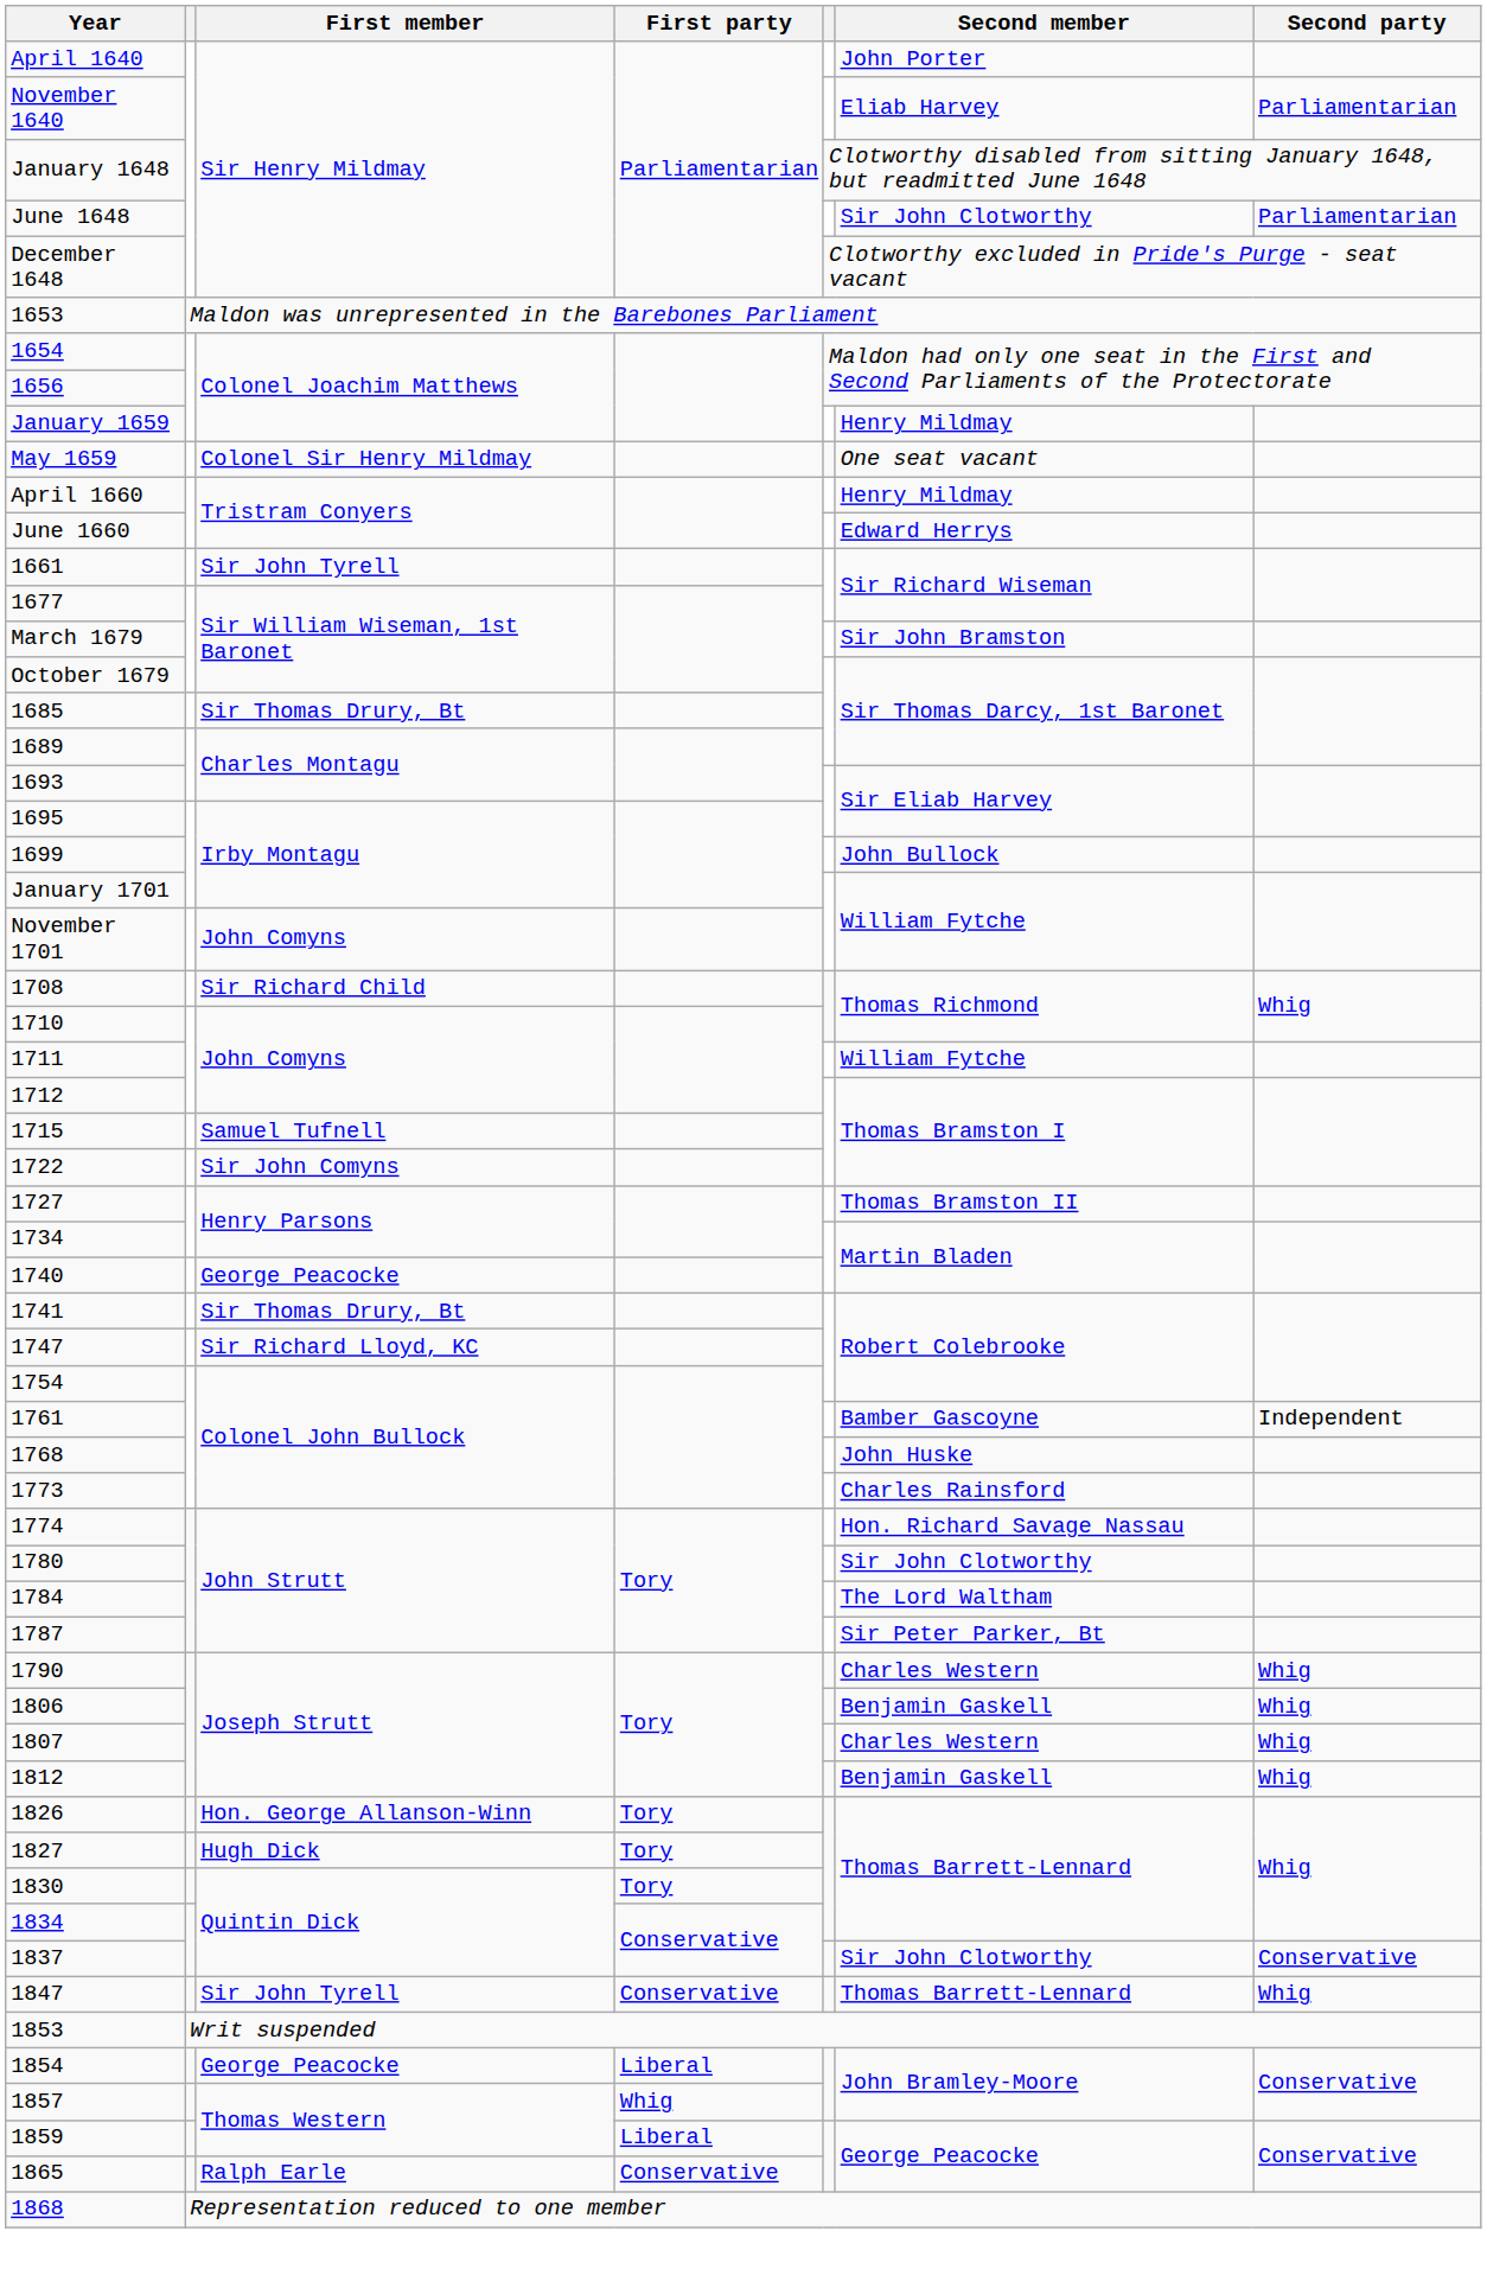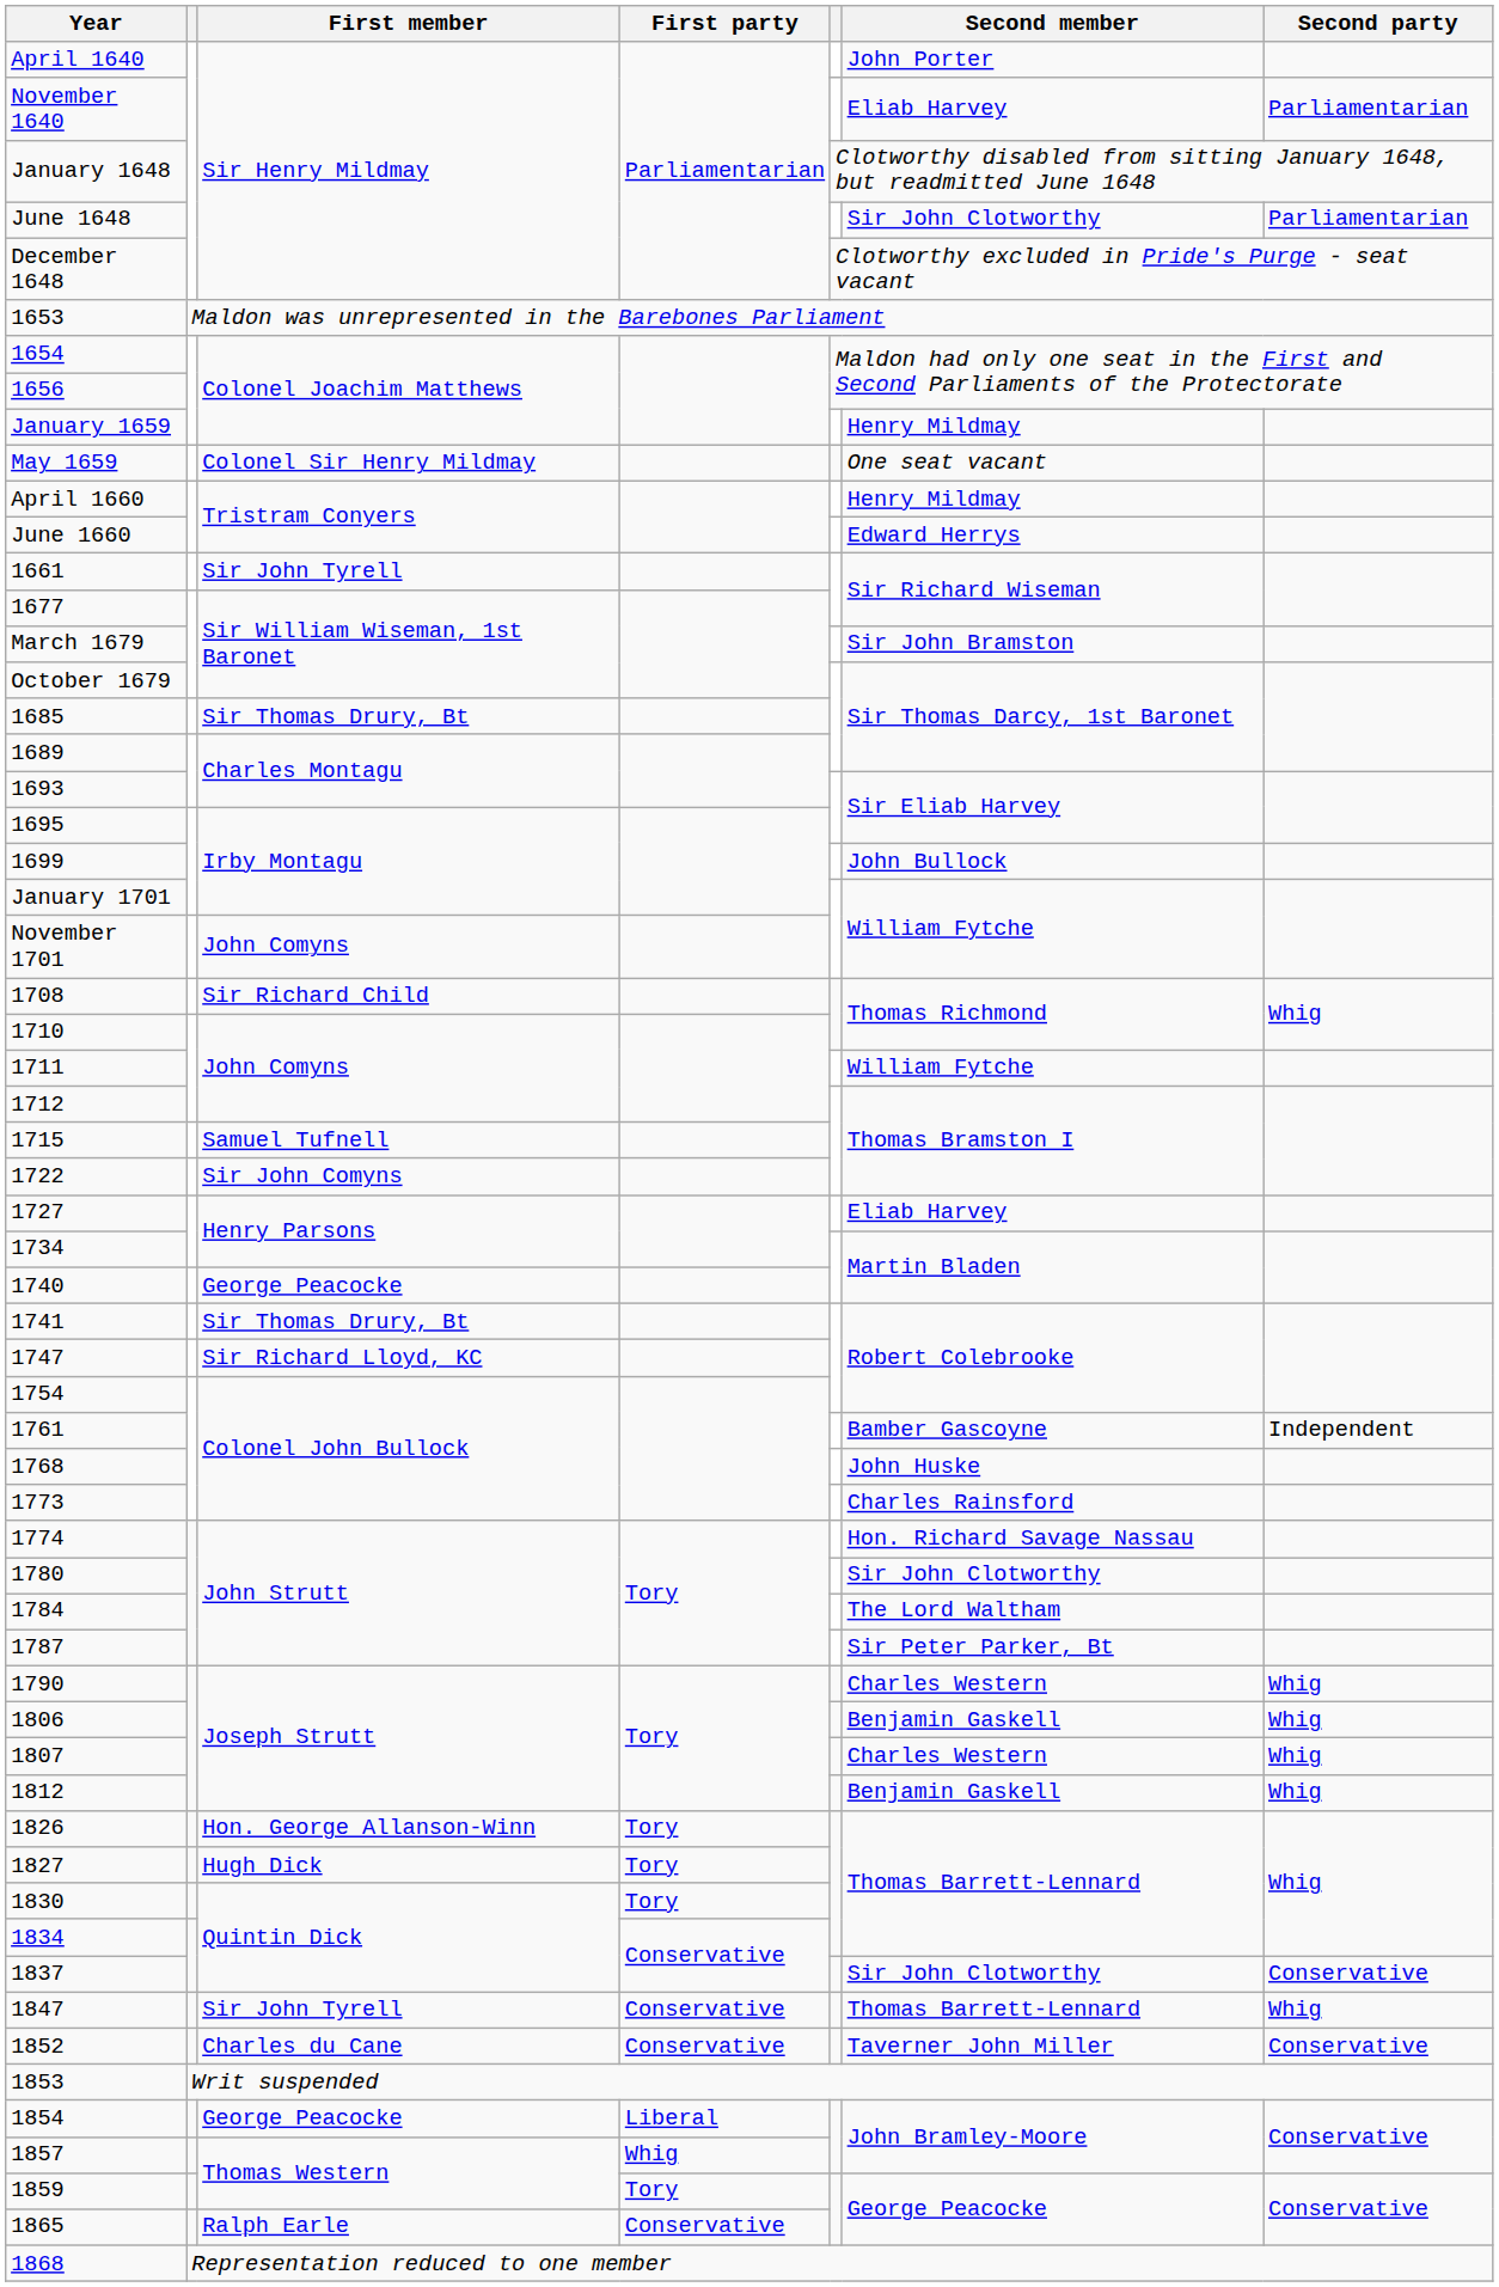1727 | Second member: Thomas Bramston II -> Eliab Harvey
+ row: 1852 | Charles du Cane | Conservative | Taverner John Miller | Conservative
1859 | First party: Liberal -> Tory
